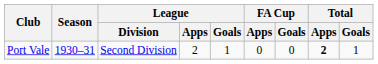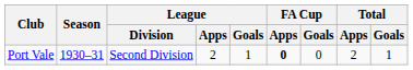Port Vale | FA Cup / Apps: normal -> bold
Port Vale | Total / Apps: bold -> normal
